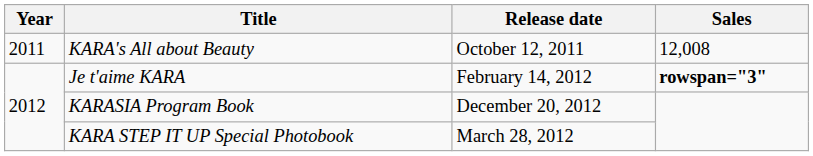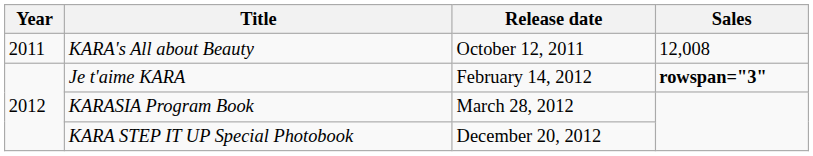KARASIA Program Book | Release date: December 20, 2012 -> March 28, 2012
KARA STEP IT UP Special Photobook | Release date: March 28, 2012 -> December 20, 2012
